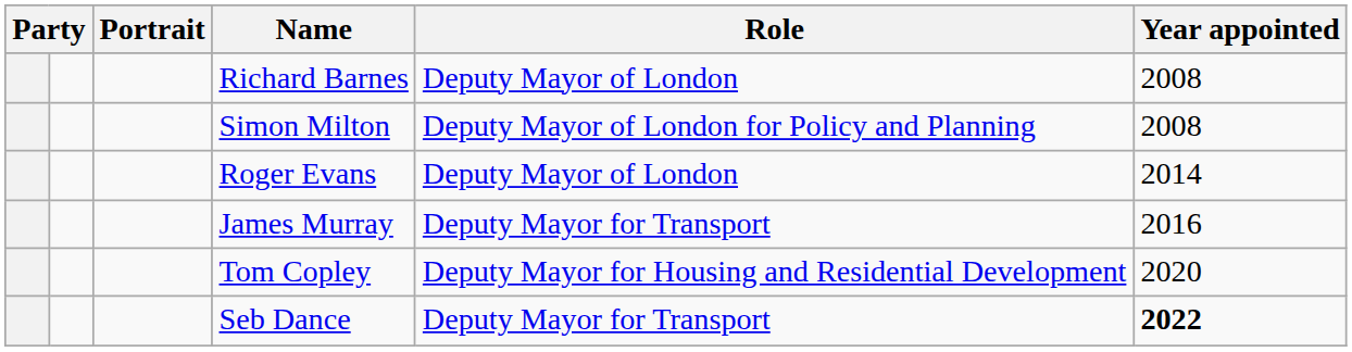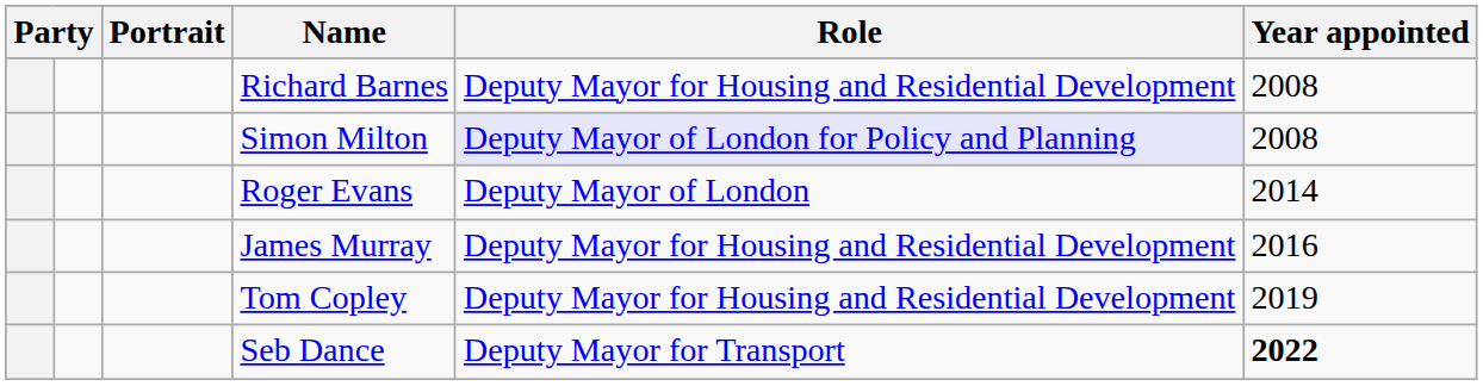Richard Barnes | Role: Deputy Mayor of London -> Deputy Mayor for Housing and Residential Development
Simon Milton | Role: no background -> lavender background
James Murray | Role: Deputy Mayor for Transport -> Deputy Mayor for Housing and Residential Development
Tom Copley | Year appointed: 2020 -> 2019
